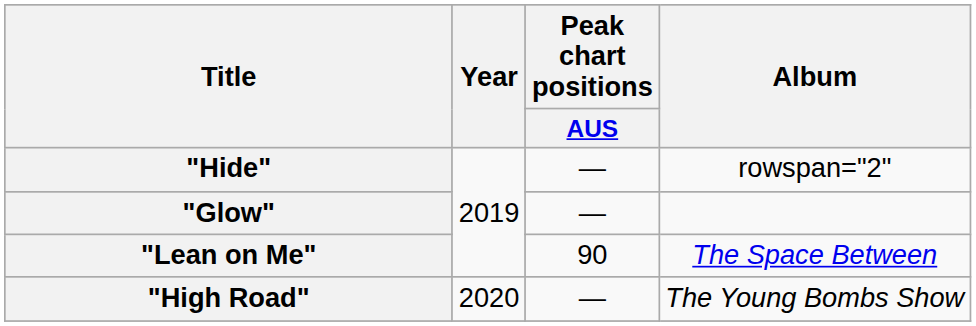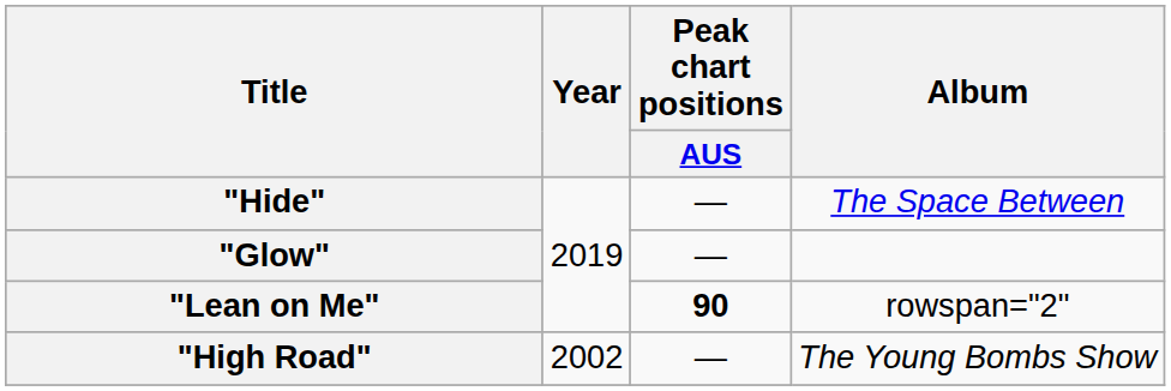"Hide" | Album: rowspan="2" -> The Space Between
"Lean on Me" | Peak chart positions / AUS: normal -> bold
"Lean on Me" | Album: The Space Between -> rowspan="2"
"High Road" | Year: 2020 -> 2002
